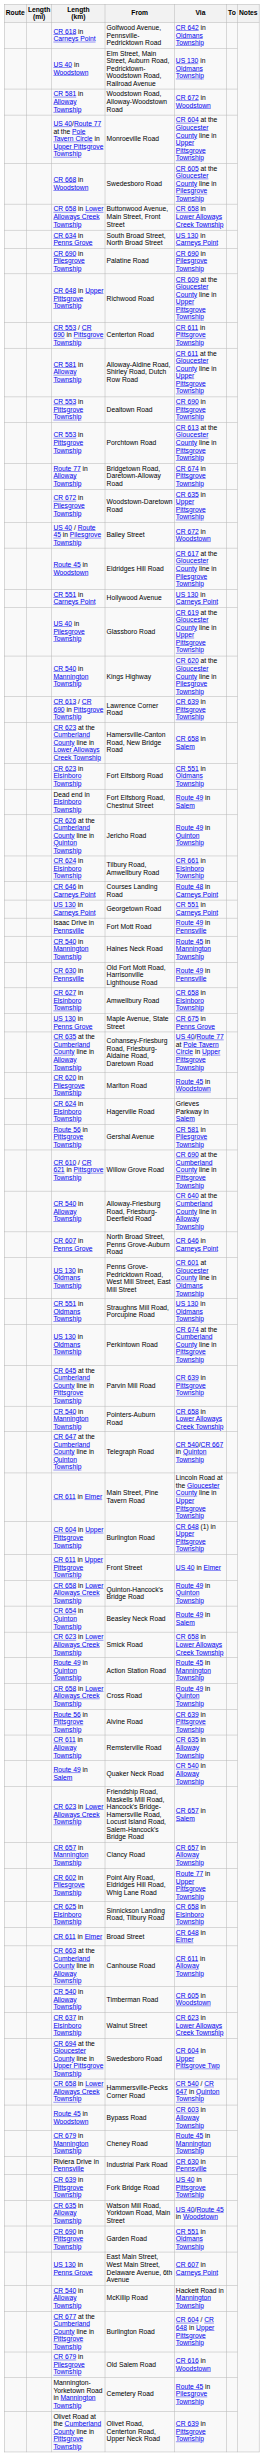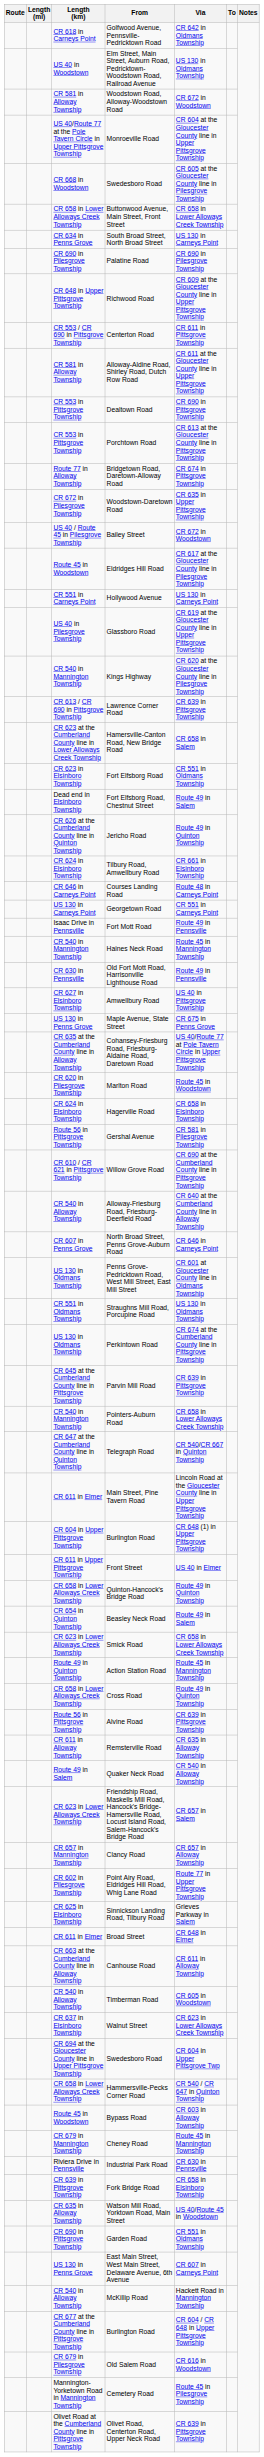Amwellbury Road | Via: CR 658 in Elsinboro Township -> US 40 in Pittsgrove Township
Hagerville Road | Via: Grieves Parkway in Salem -> CR 658 in Elsinboro Township
Sinnickson Landing Road, Tilbury Road | Via: CR 658 in Elsinboro Township -> Grieves Parkway in Salem
Fork Bridge Road | Via: US 40 in Pittsgrove Township -> CR 658 in Elsinboro Township
